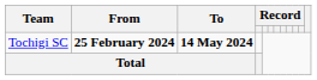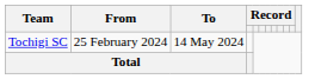Tochigi SC | From: bold -> normal
Tochigi SC | To: bold -> normal
